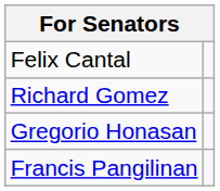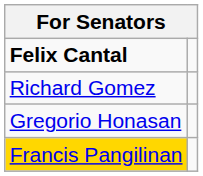Felix Cantal | column 1: normal -> bold
Francis Pangilinan | column 1: no background -> gold background
